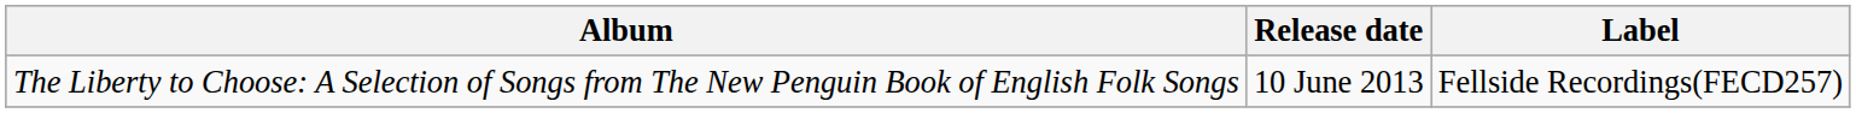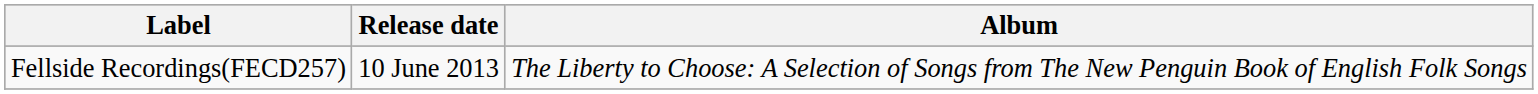columns swapped: Album <-> Label
